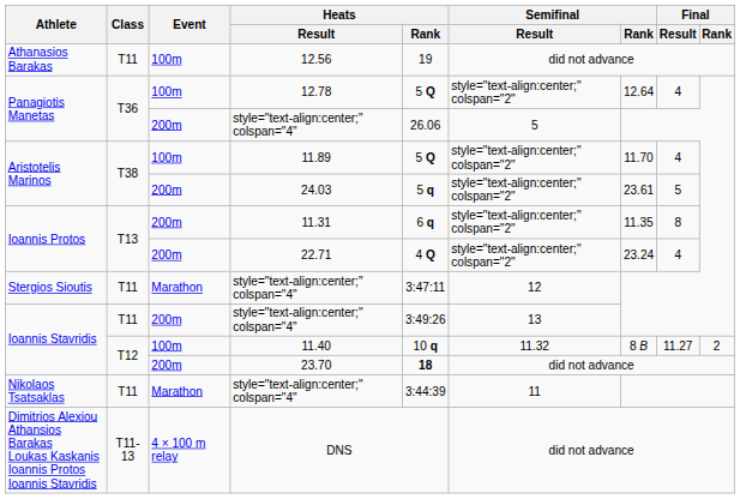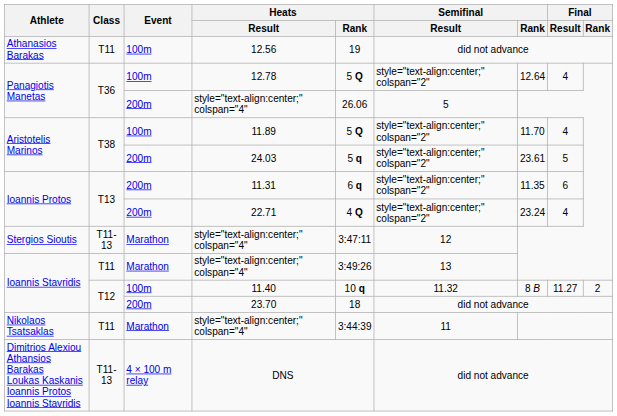11.31 | Final / Result: 8 -> 6
Stergios Sioutis / style="text-align:center;" colspan="4" | Class: T11 -> T11-13
Ioannis Stavridis / style="text-align:center;" colspan="4" | Event: 200m -> Marathon
23.70 | Heats / Rank: bold -> normal
